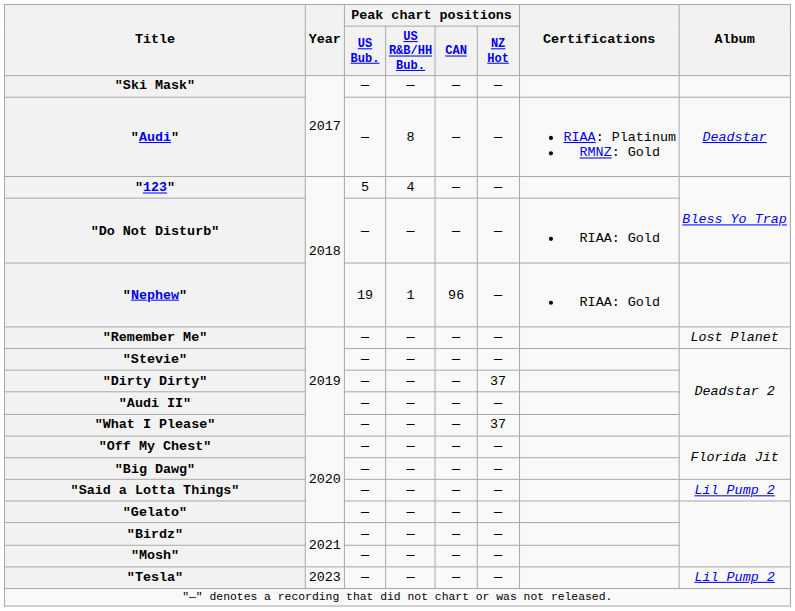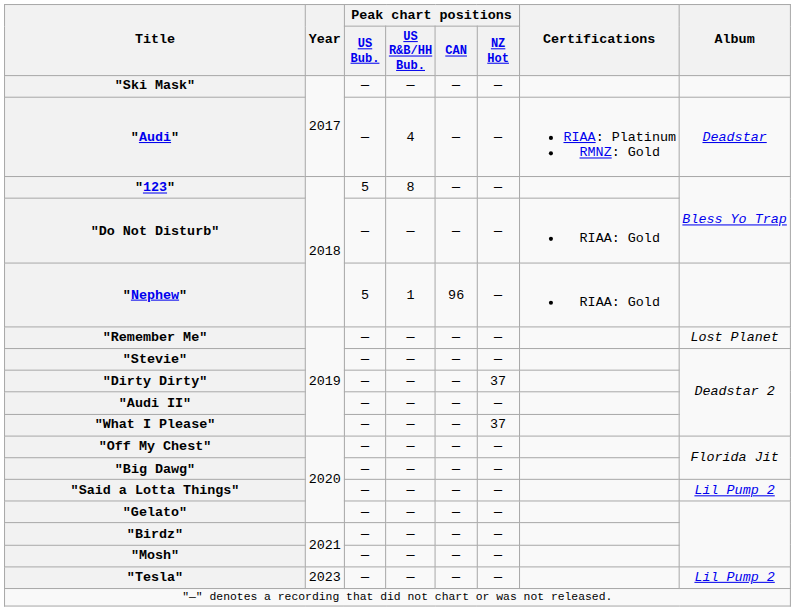"Audi" | Peak chart positions / US R&B/HH Bub.: 8 -> 4
"123" | Peak chart positions / US R&B/HH Bub.: 4 -> 8
"Nephew" | Peak chart positions / US Bub.: 19 -> 5
